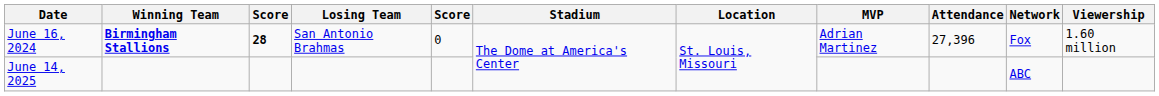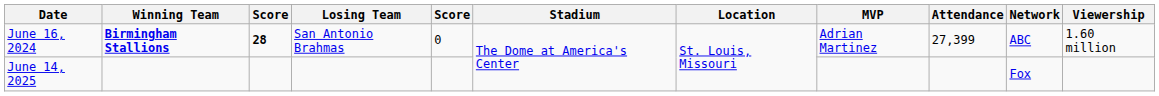June 16, 2024 | Attendance: 27,396 -> 27,399
June 16, 2024 | Network: Fox -> ABC
June 14, 2025 | Network: ABC -> Fox
